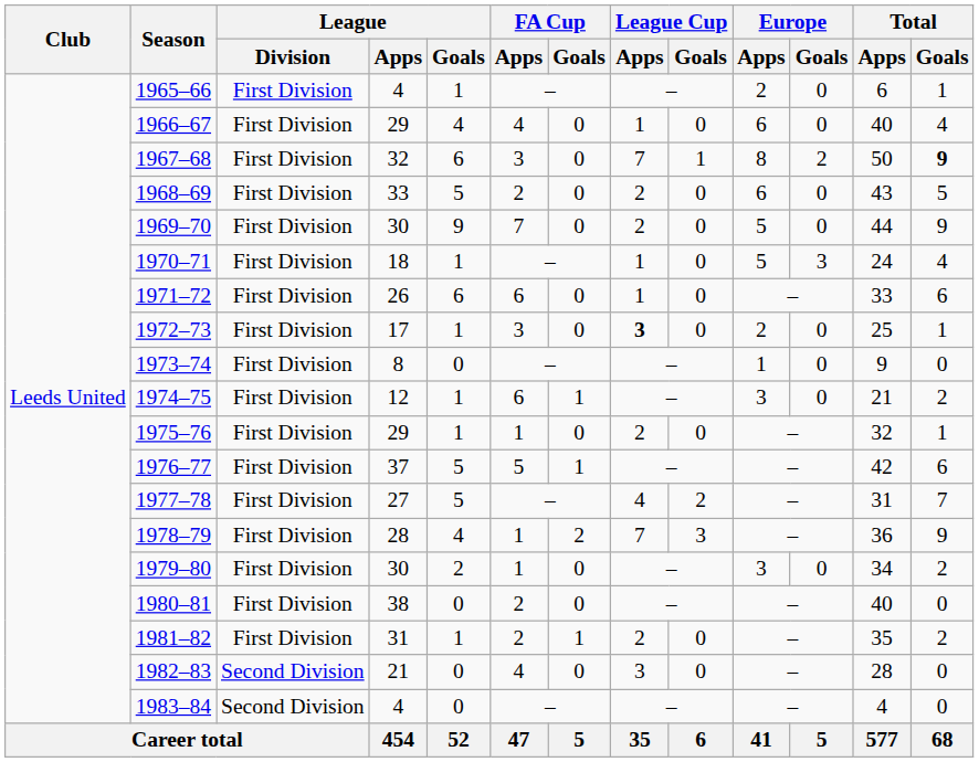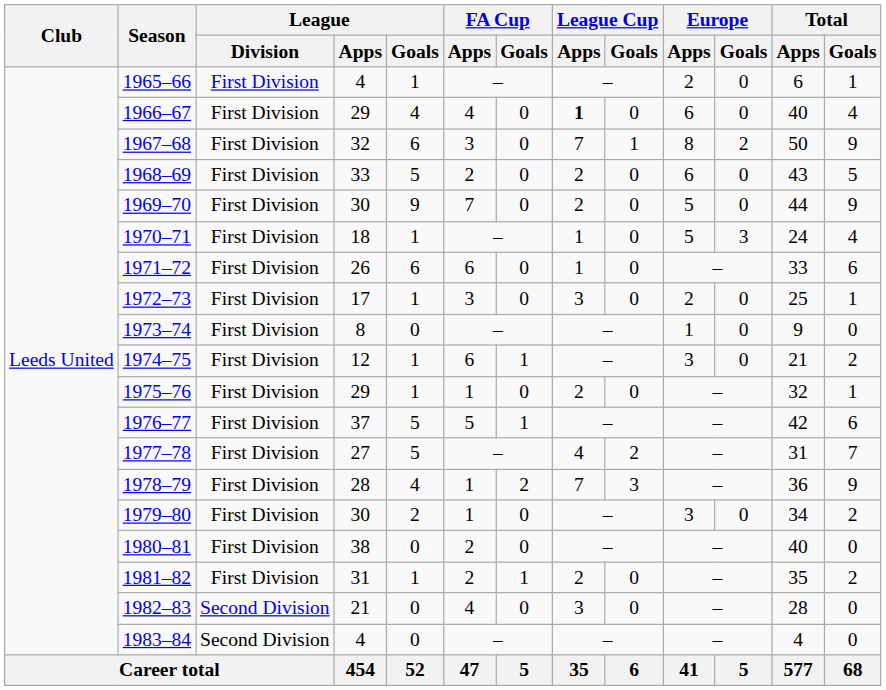1966–67 | League Cup / Apps: normal -> bold
1967–68 | Total / Goals: bold -> normal
1972–73 | League Cup / Apps: bold -> normal
